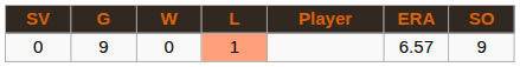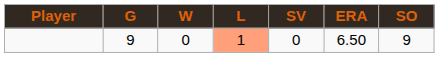columns swapped: Player <-> SV
row 2 | ERA: 6.57 -> 6.50
